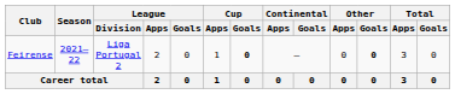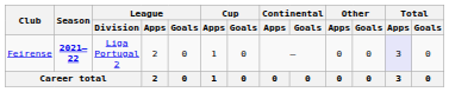Feirense | Season: normal -> bold
Feirense | Cup / Goals: bold -> normal
Feirense | Other / Goals: bold -> normal
Feirense | Total / Apps: no background -> lavender background
